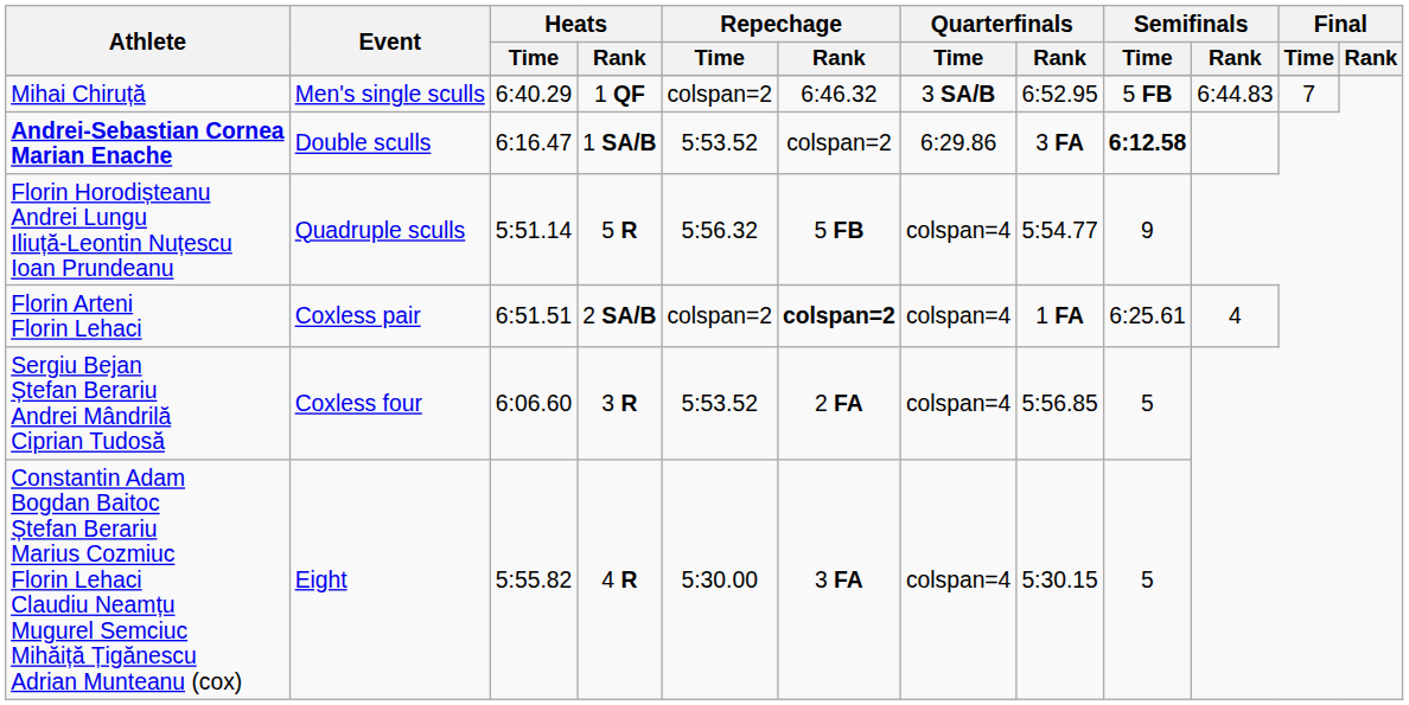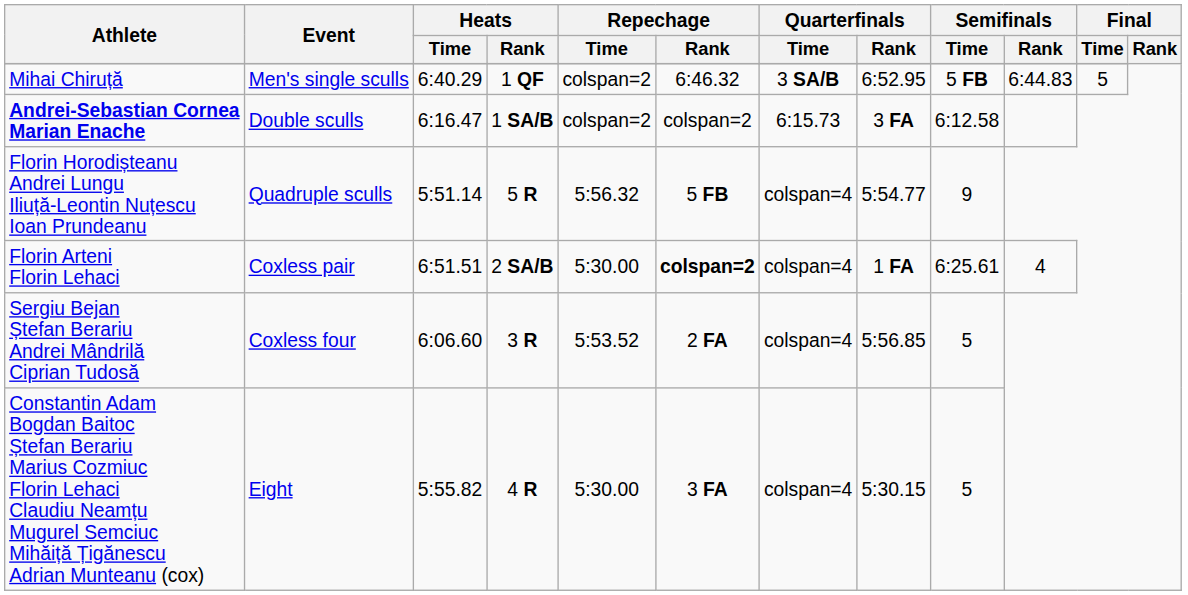Mihai Chiruță | Final / Time: 7 -> 5
Andrei-Sebastian Cornea Marian Enache | Repechage / Time: 5:53.52 -> colspan=2
Andrei-Sebastian Cornea Marian Enache | Quarterfinals / Time: 6:29.86 -> 6:15.73
Andrei-Sebastian Cornea Marian Enache | Semifinals / Time: bold -> normal
Florin Arteni Florin Lehaci | Repechage / Time: colspan=2 -> 5:30.00
